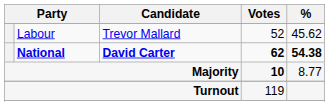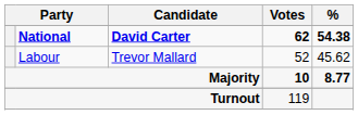rows swapped: National <-> Labour
Majority | %: normal -> bold
